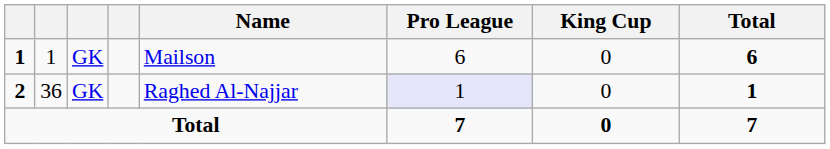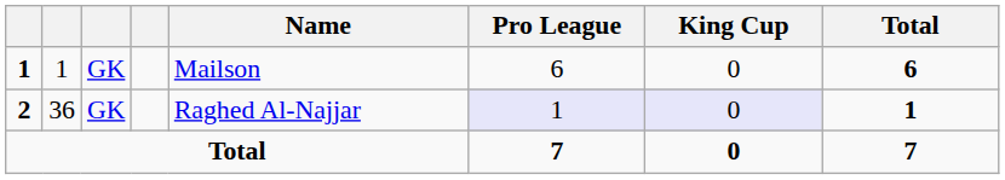2 | King Cup: no background -> lavender background
